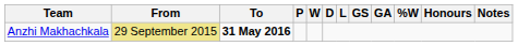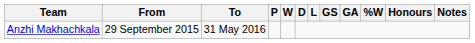Anzhi Makhachkala | From: khaki background -> no background
Anzhi Makhachkala | To: bold -> normal
